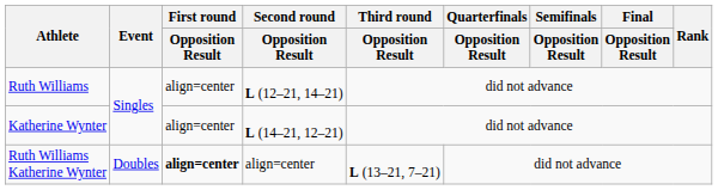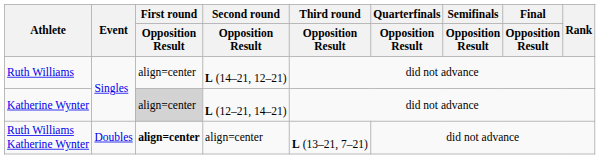Ruth Williams | Second round / Opposition Result: L (12–21, 14–21) -> L (14–21, 12–21)
Katherine Wynter | First round / Opposition Result: no background -> lightgrey background
Katherine Wynter | Second round / Opposition Result: L (14–21, 12–21) -> L (12–21, 14–21)
